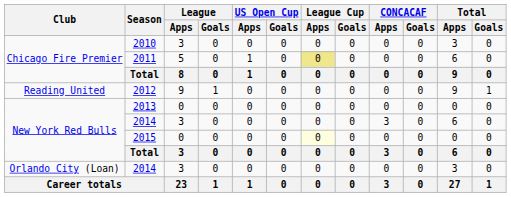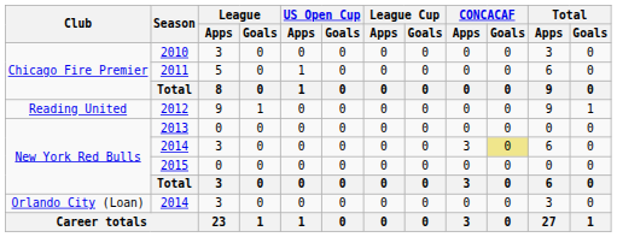2011 | League Cup / Apps: khaki background -> no background
New York Red Bulls / 2014 | CONCACAF / Goals: no background -> khaki background
2015 | League Cup / Apps: lightyellow background -> no background
